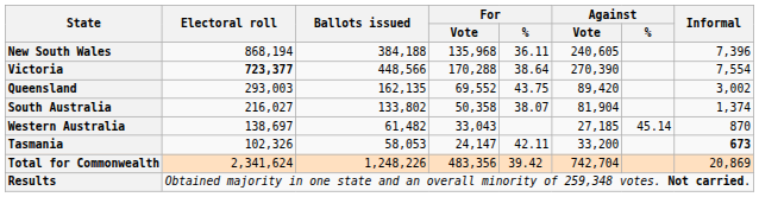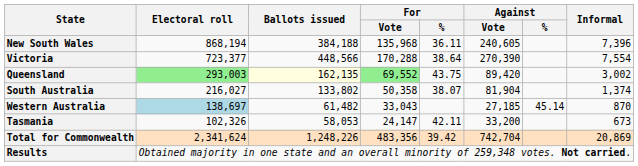Victoria | Electoral roll: bold -> normal
Queensland | Electoral roll: no background -> lightgreen background
Queensland | Ballots issued: no background -> lightyellow background
Queensland | For / Vote: no background -> lightgreen background
Western Australia | Electoral roll: no background -> lightblue background
Tasmania | Informal: bold -> normal
